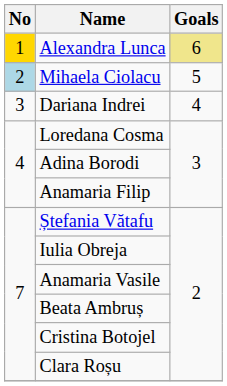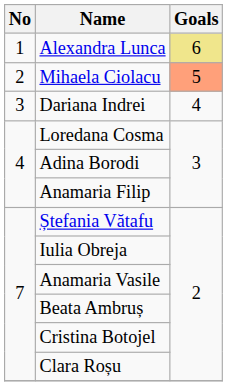Alexandra Lunca | No: gold background -> no background
Mihaela Ciolacu | No: lightblue background -> no background
Mihaela Ciolacu | Goals: no background -> lightsalmon background
